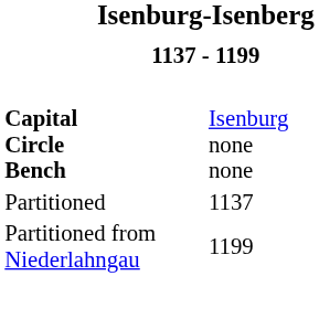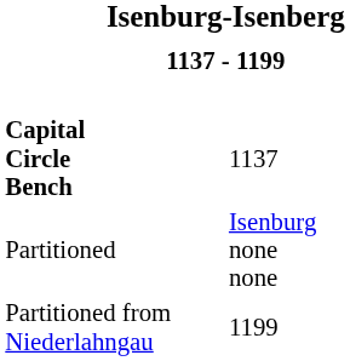row 3 | column 2: Isenburg none none -> 1137
row 4 | column 2: 1137 -> Isenburg none none
